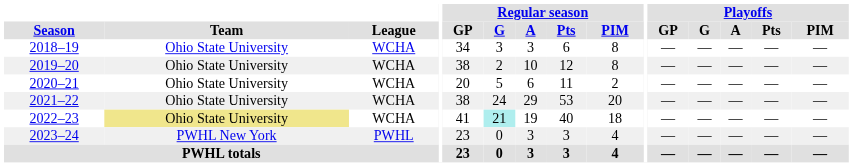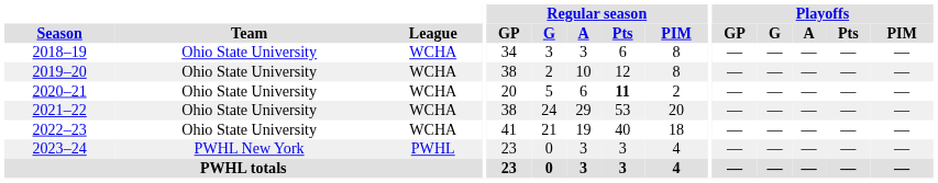2020–21 | Regular season / Pts: normal -> bold
2022–23 | Team: khaki background -> no background
2022–23 | Regular season / G: paleturquoise background -> no background
